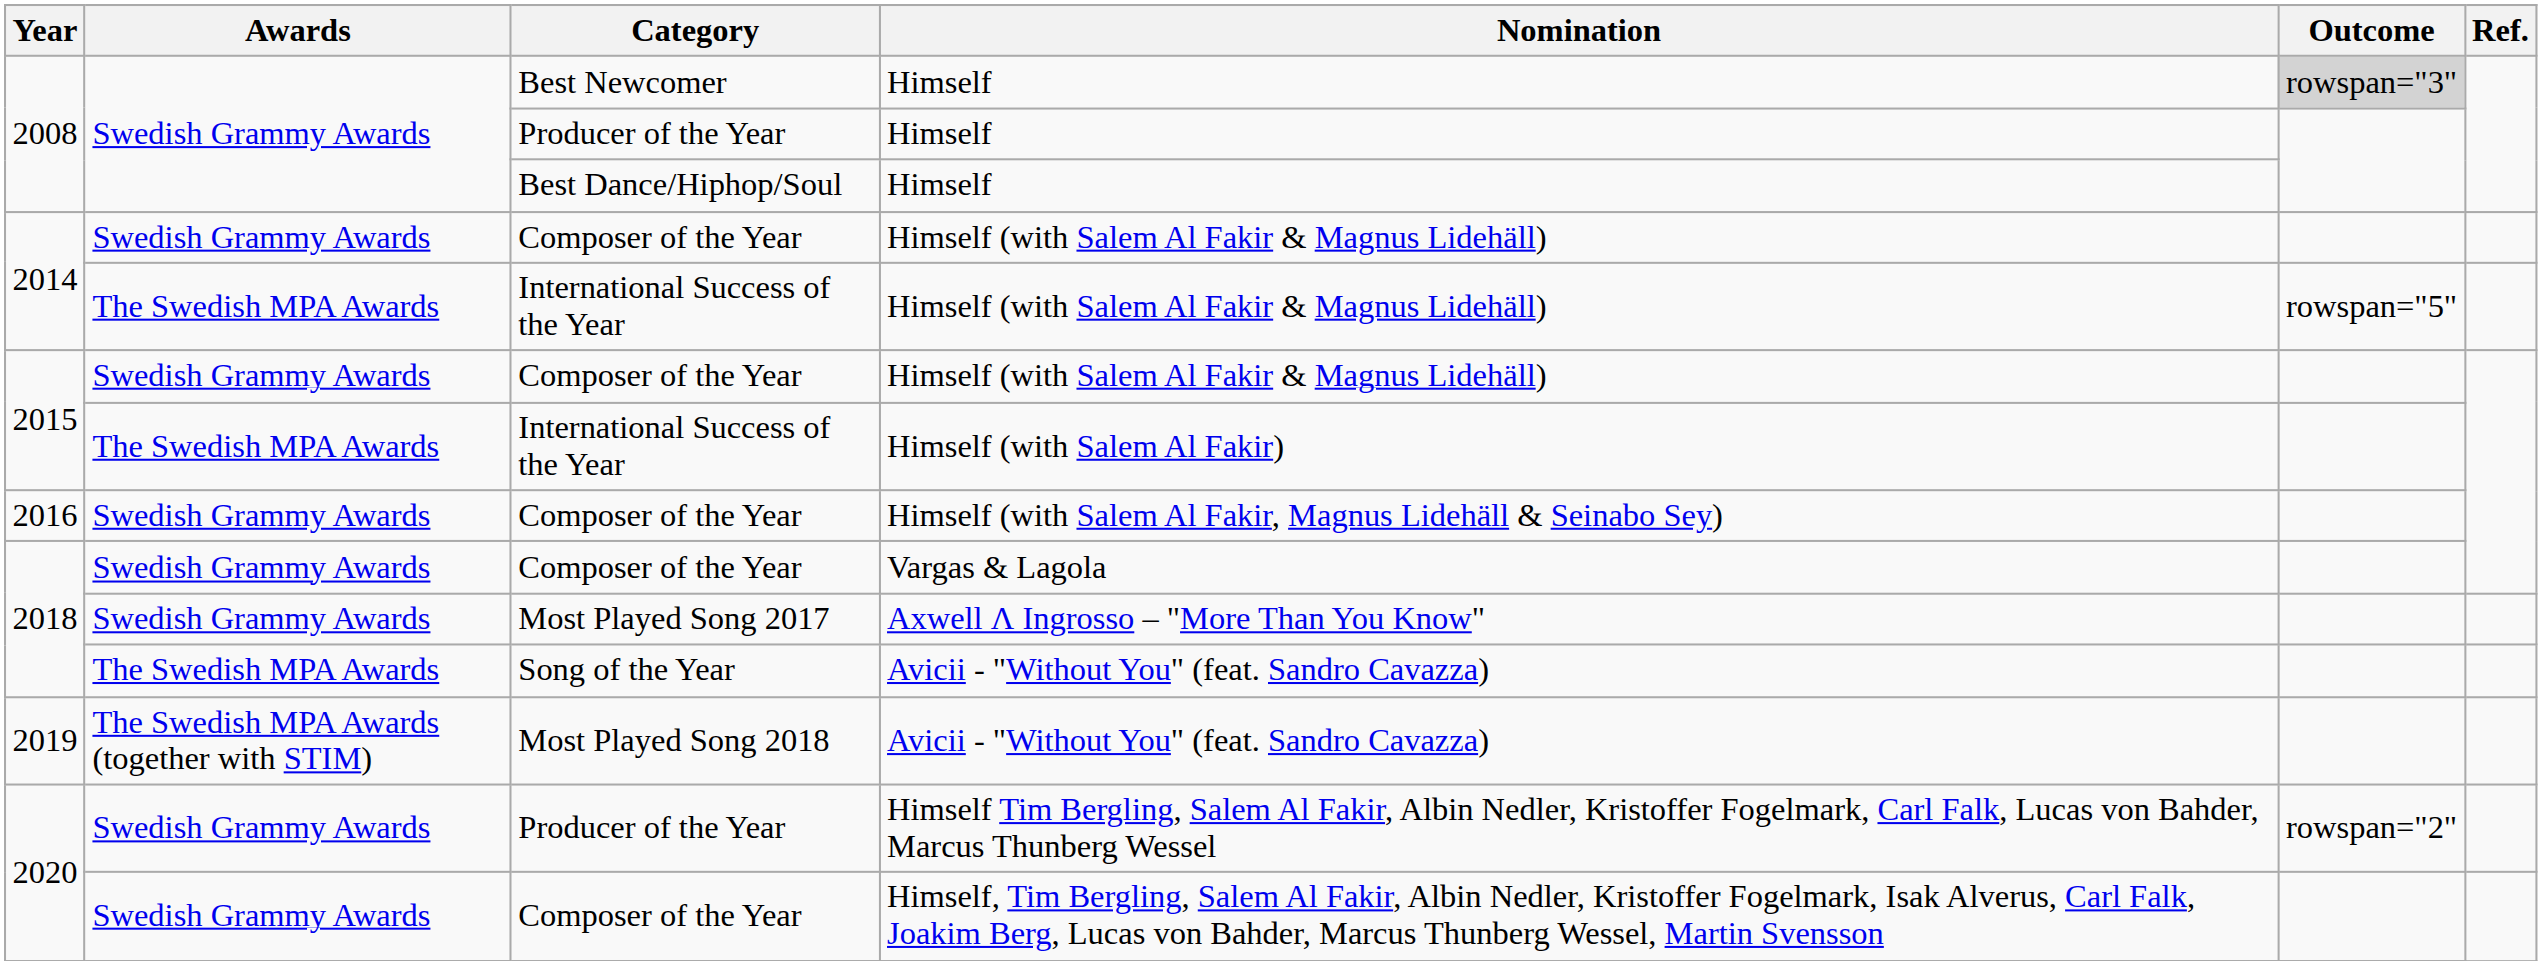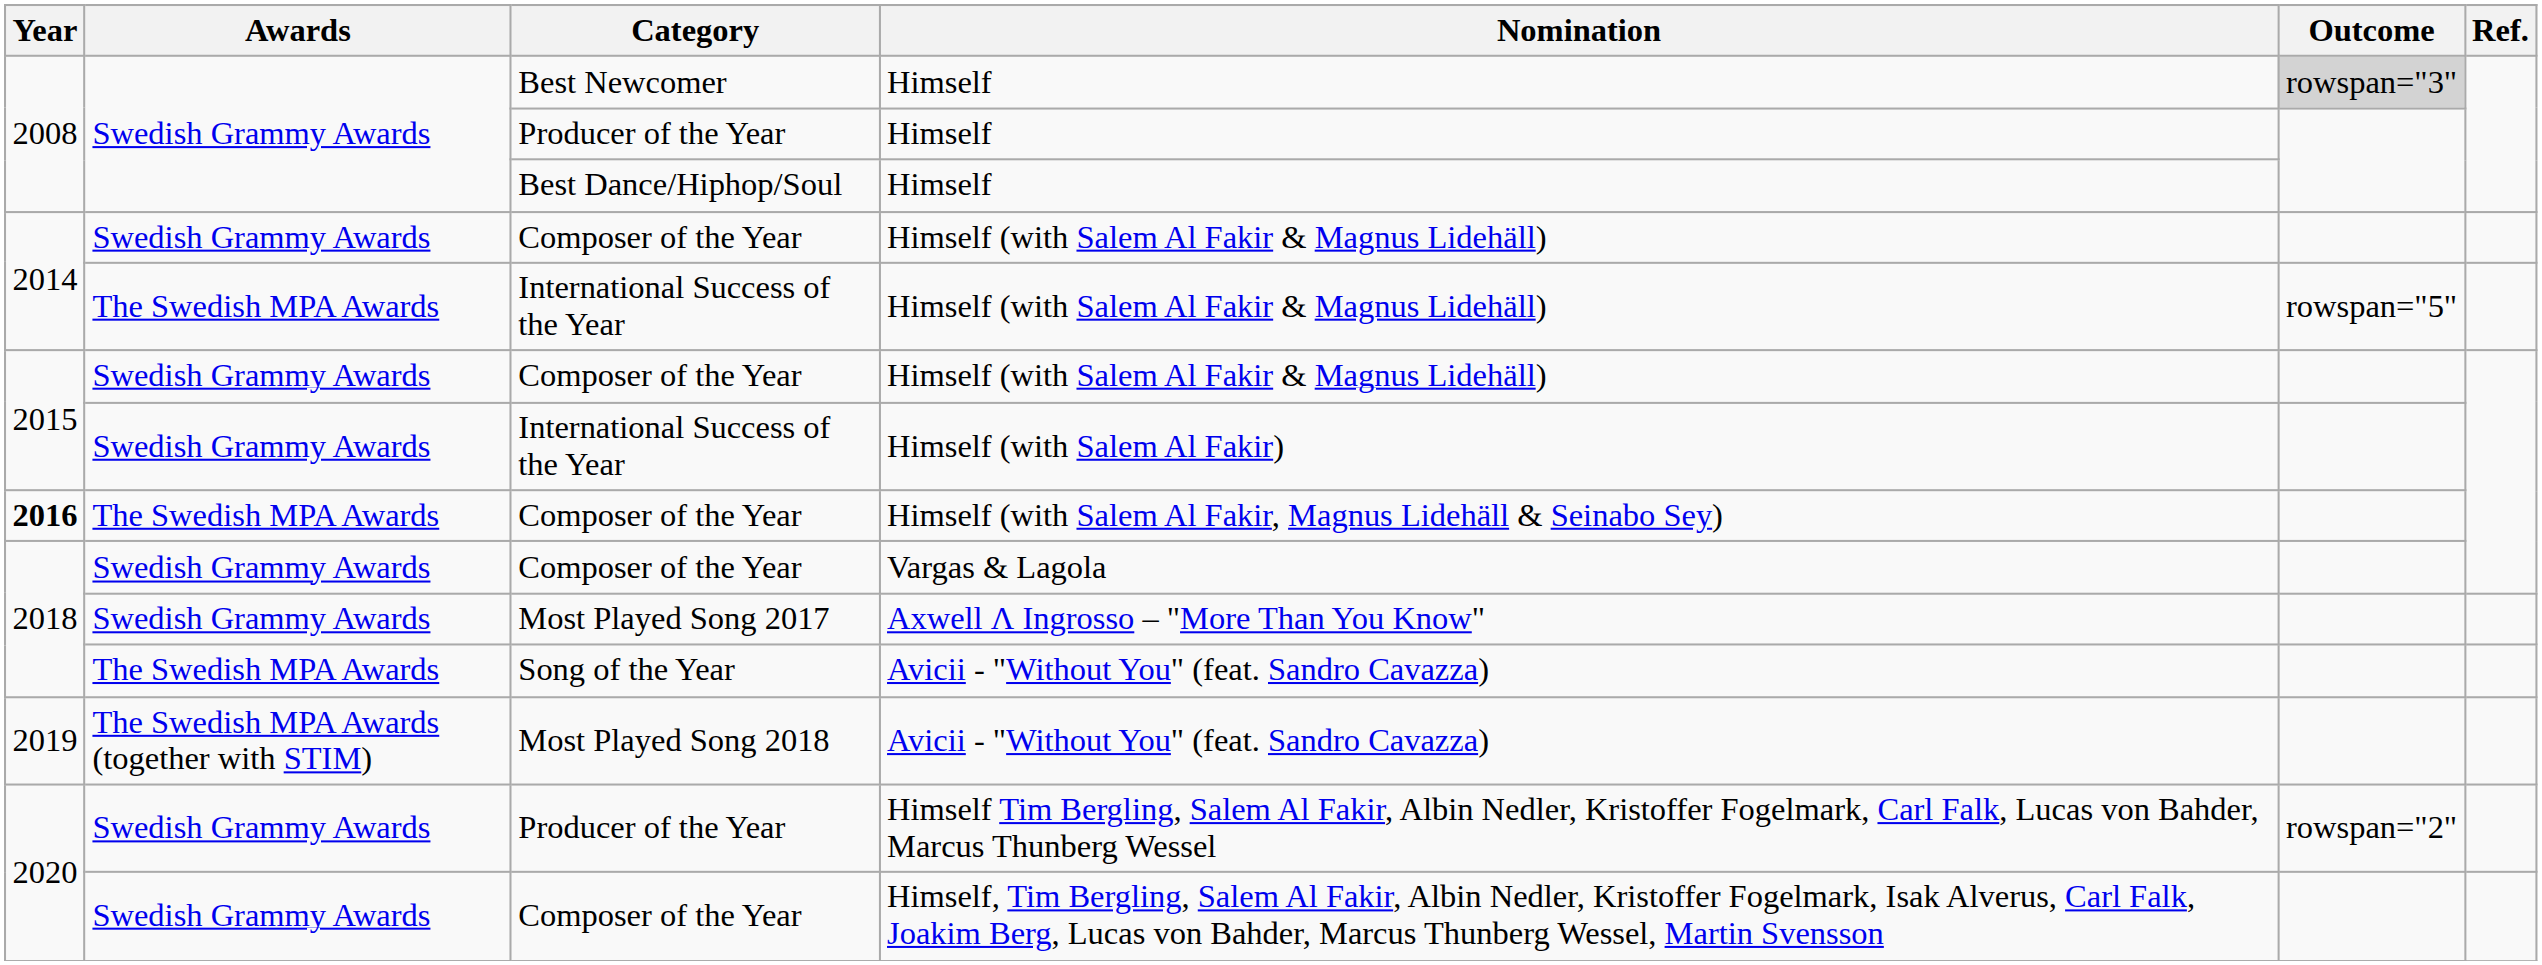Himself (with Salem Al Fakir) | Awards: The Swedish MPA Awards -> Swedish Grammy Awards
Himself (with Salem Al Fakir, Magnus Lidehäll & Seinabo Sey) | Year: normal -> bold
Himself (with Salem Al Fakir, Magnus Lidehäll & Seinabo Sey) | Awards: Swedish Grammy Awards -> The Swedish MPA Awards
